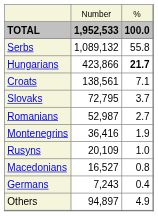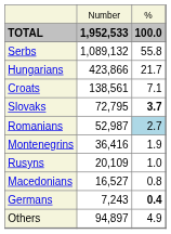Hungarians | column 3: bold -> normal
Slovaks | column 3: normal -> bold
Romanians | column 3: no background -> lightblue background
Germans | column 3: normal -> bold
